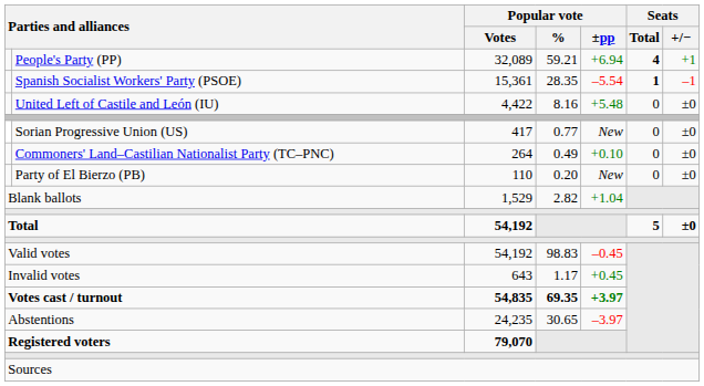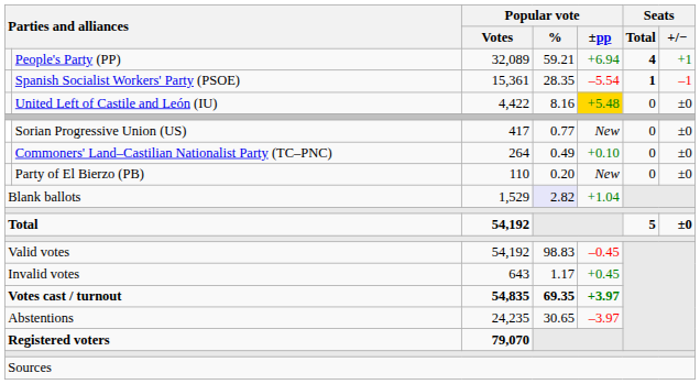United Left of Castile and León (IU) | Popular vote / ±pp: no background -> gold background
Blank ballots | Popular vote / %: no background -> lavender background
